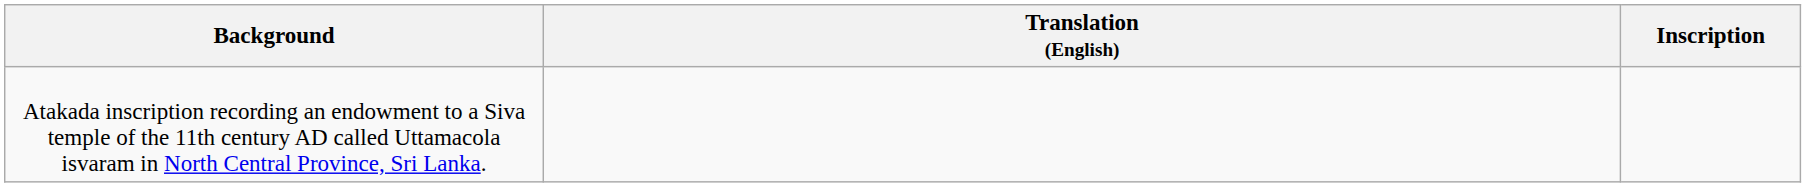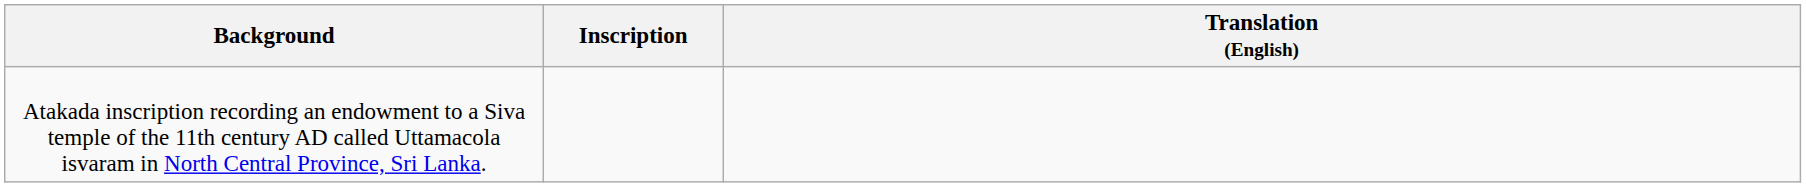columns swapped: Translation (English) <-> Inscription
